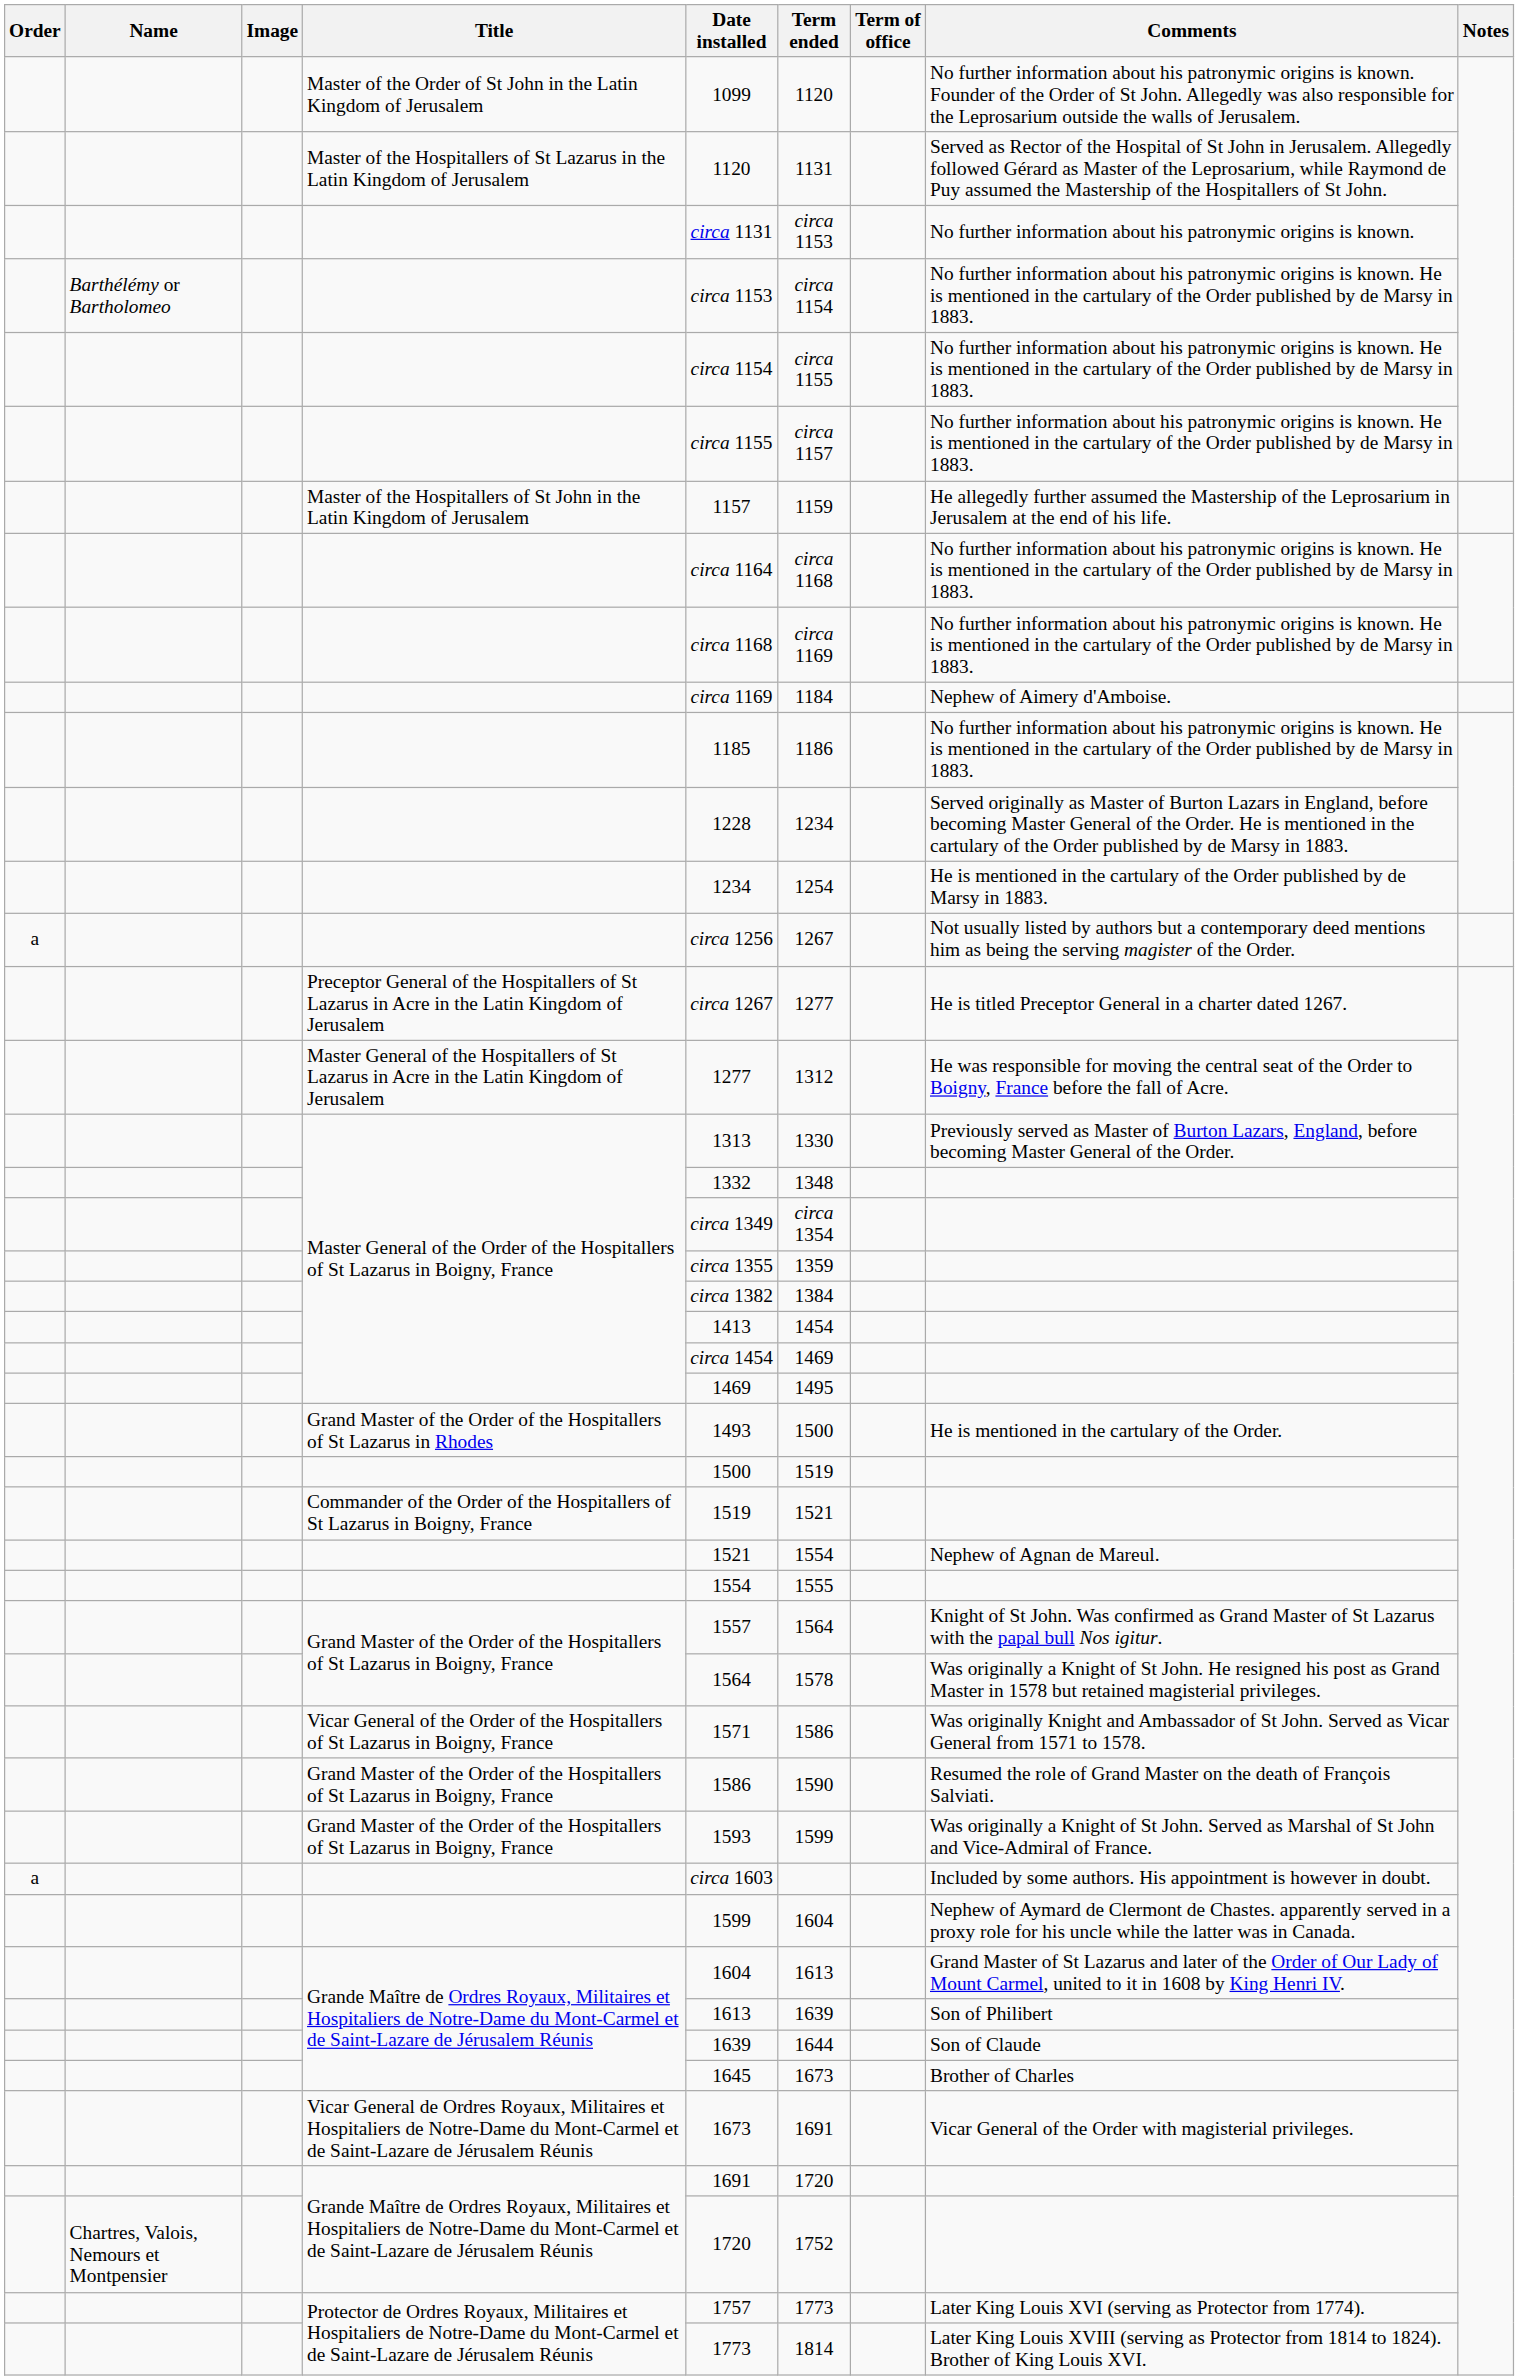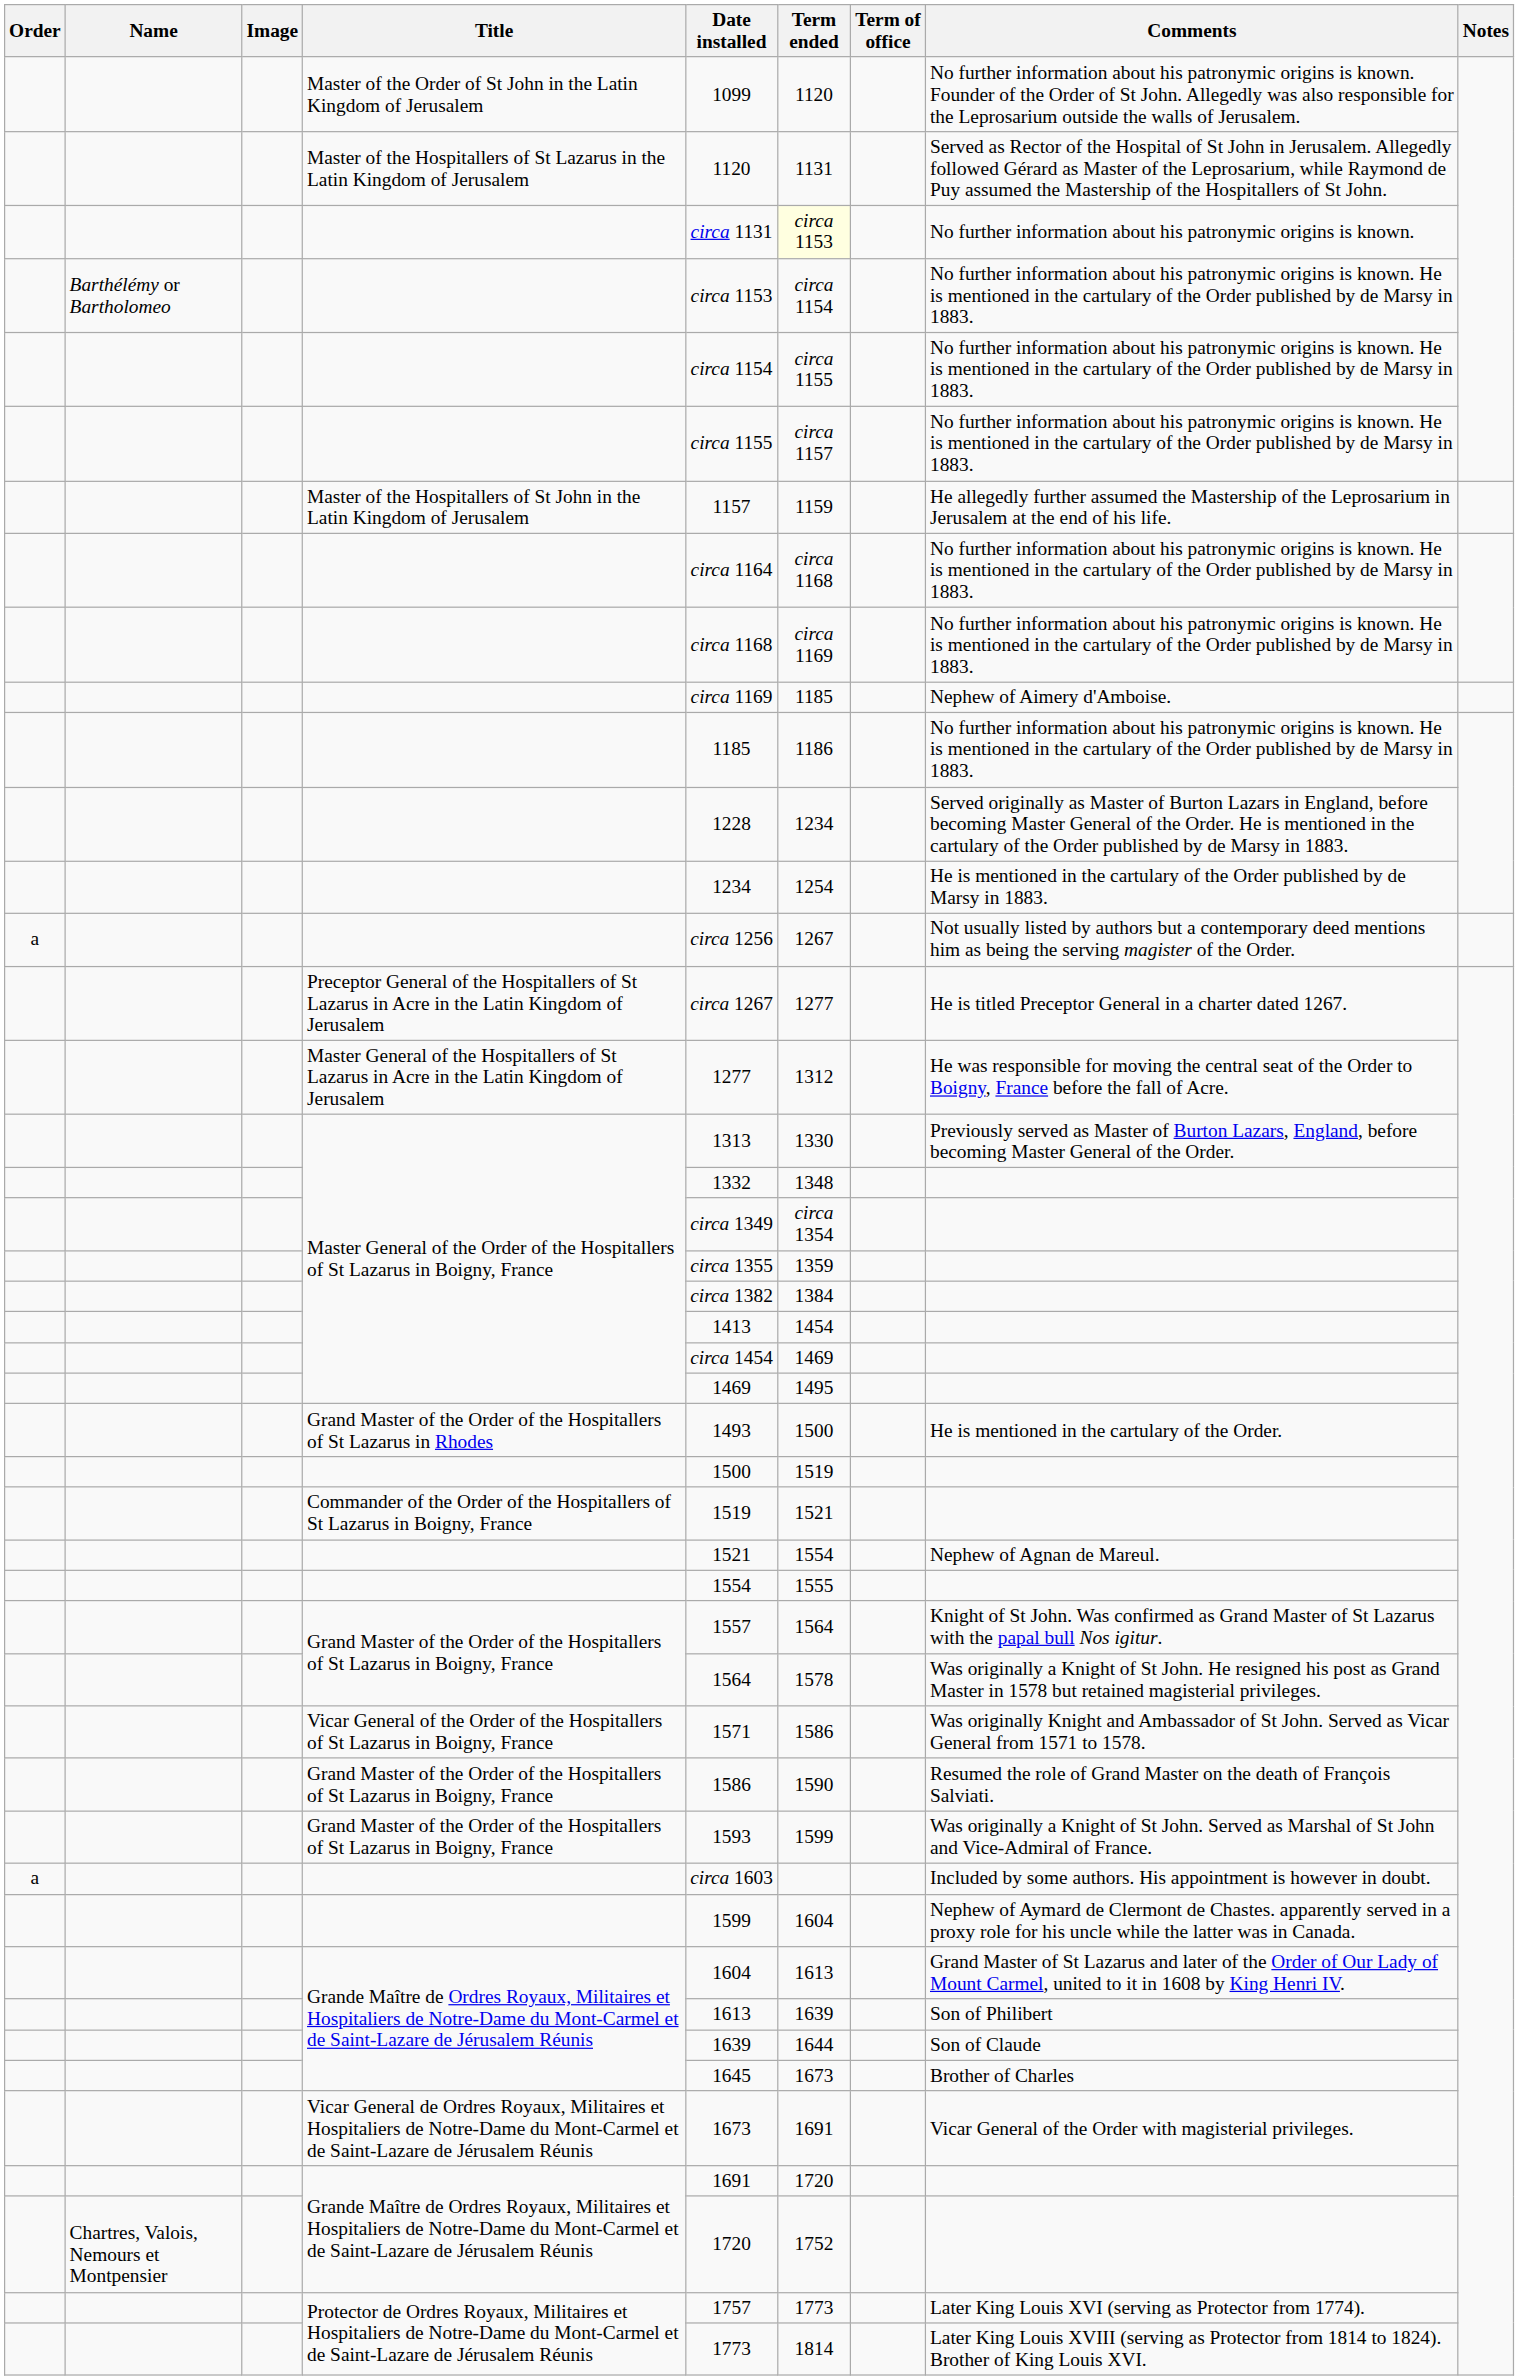row 4 | Term ended: no background -> lightyellow background
row 11 | Term ended: 1184 -> 1185
